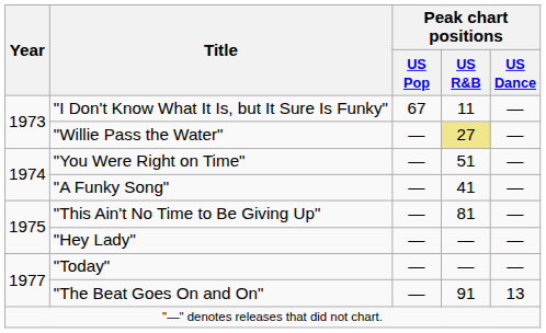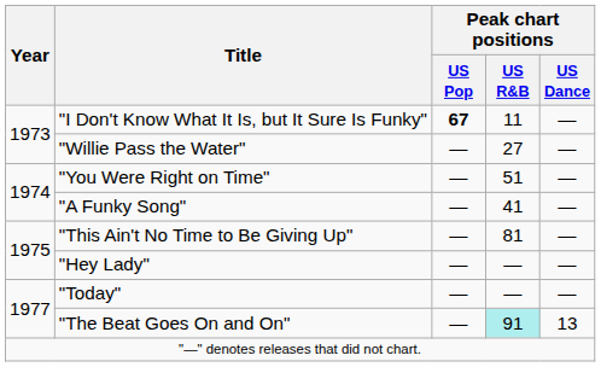"I Don't Know What It Is, but It Sure Is Funky" | Peak chart positions / US Pop: normal -> bold
"Willie Pass the Water" | Peak chart positions / US R&B: khaki background -> no background
"The Beat Goes On and On" | Peak chart positions / US R&B: no background -> paleturquoise background
